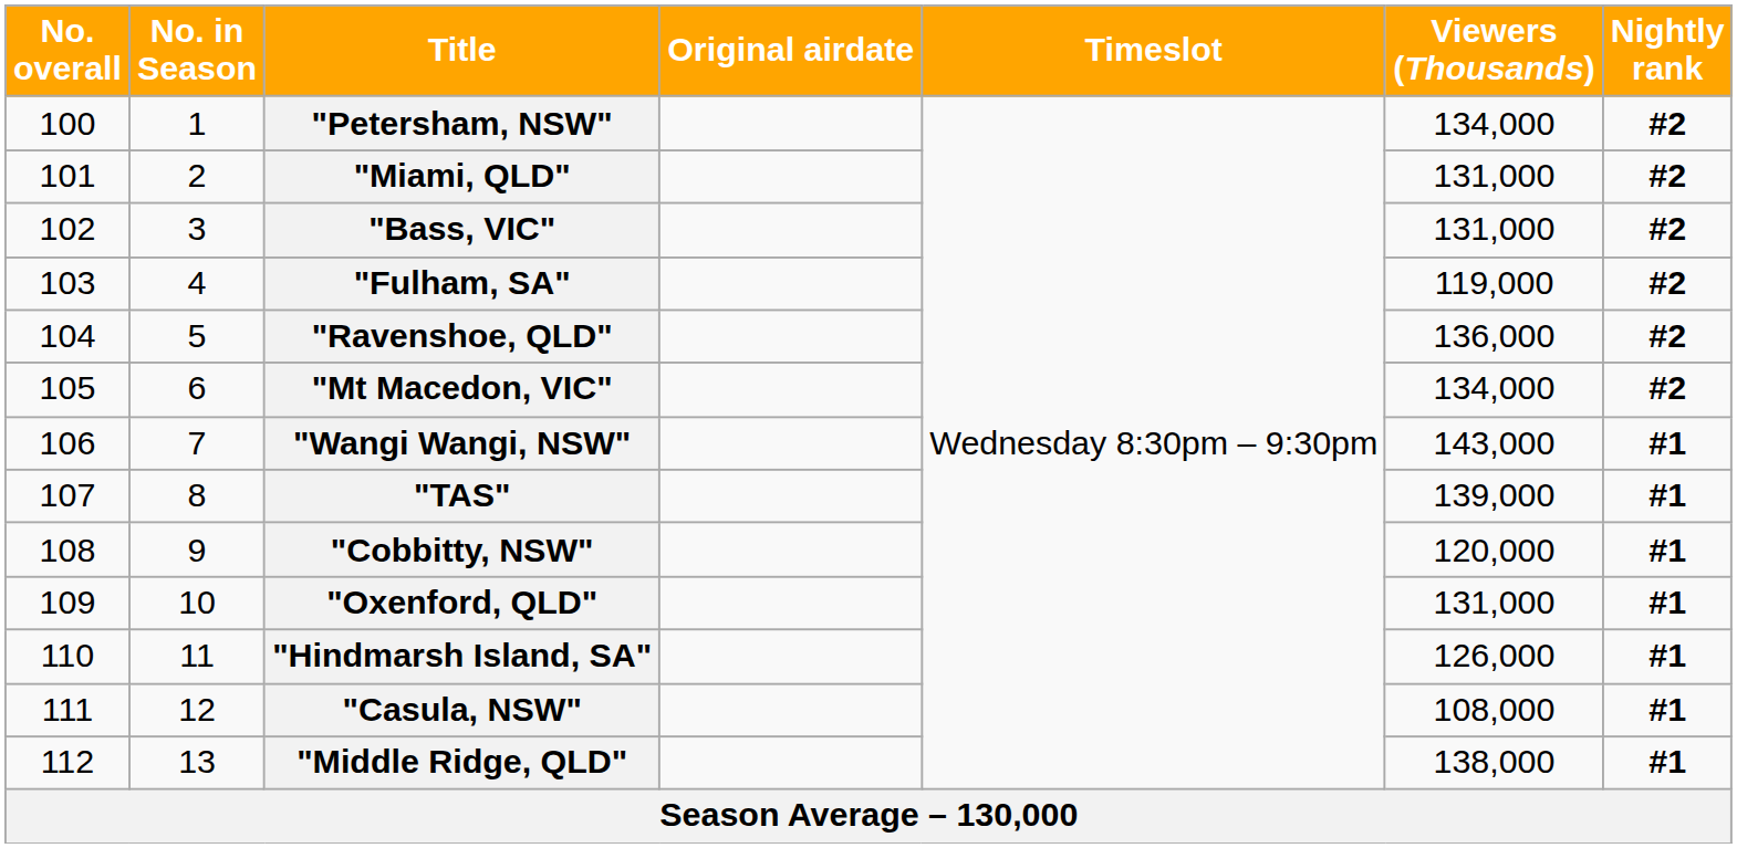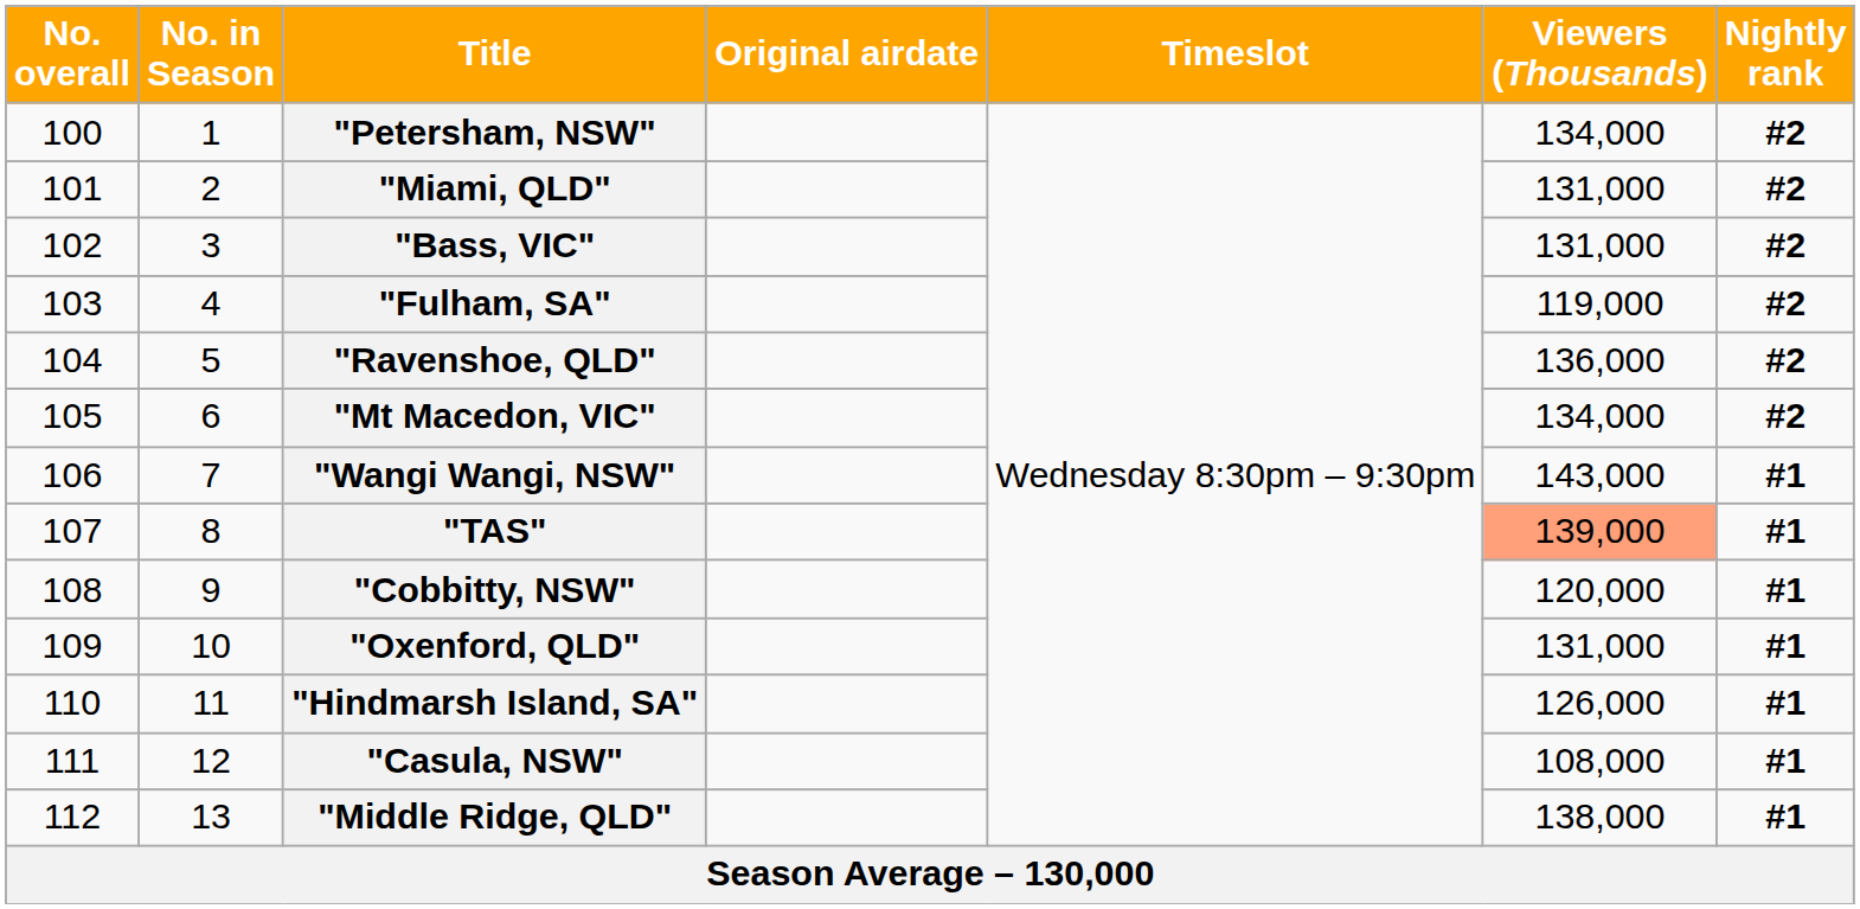"TAS" | Viewers (Thousands): no background -> lightsalmon background
